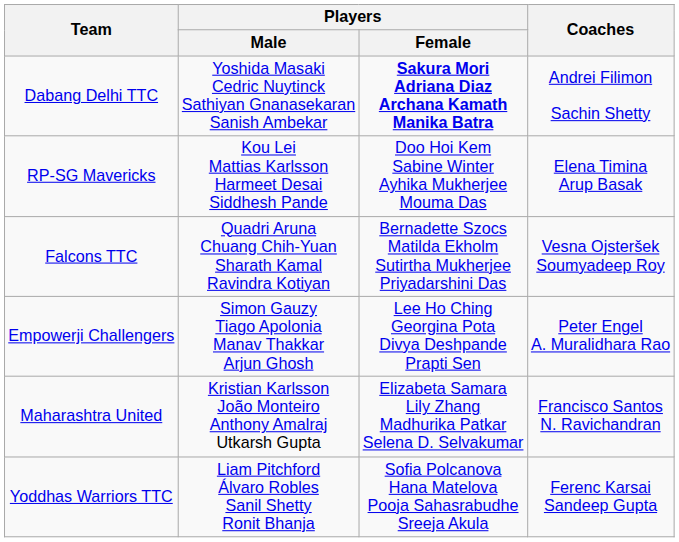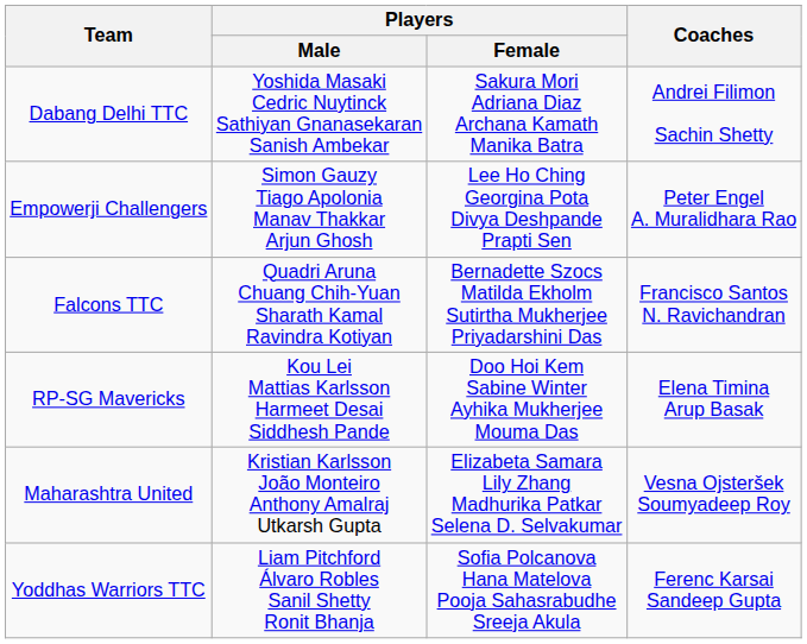Dabang Delhi TTC | Players / Female: bold -> normal
rows swapped: RP-SG Mavericks <-> Empowerji Challengers
Falcons TTC | Coaches: Vesna Ojsteršek Soumyadeep Roy -> Francisco Santos N. Ravichandran
Maharashtra United | Coaches: Francisco Santos N. Ravichandran -> Vesna Ojsteršek Soumyadeep Roy
